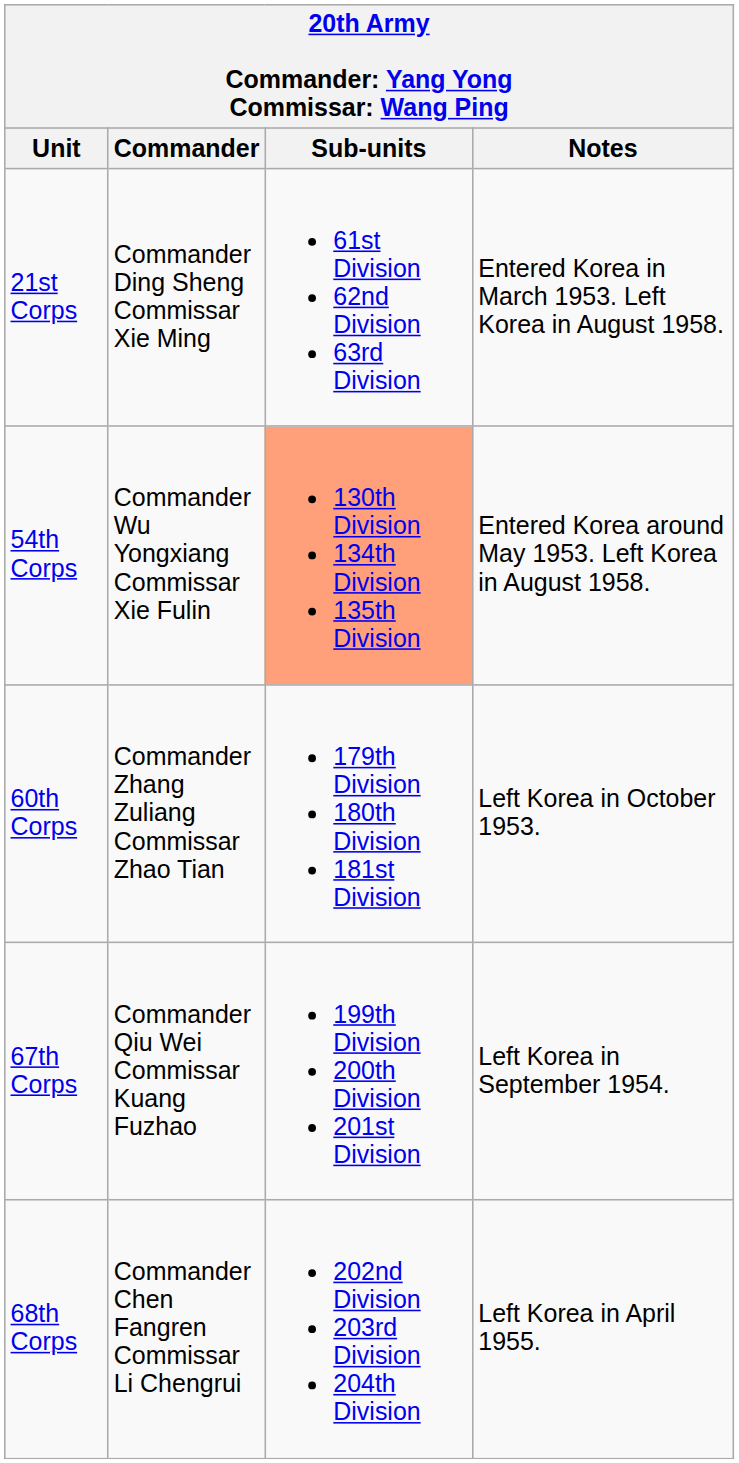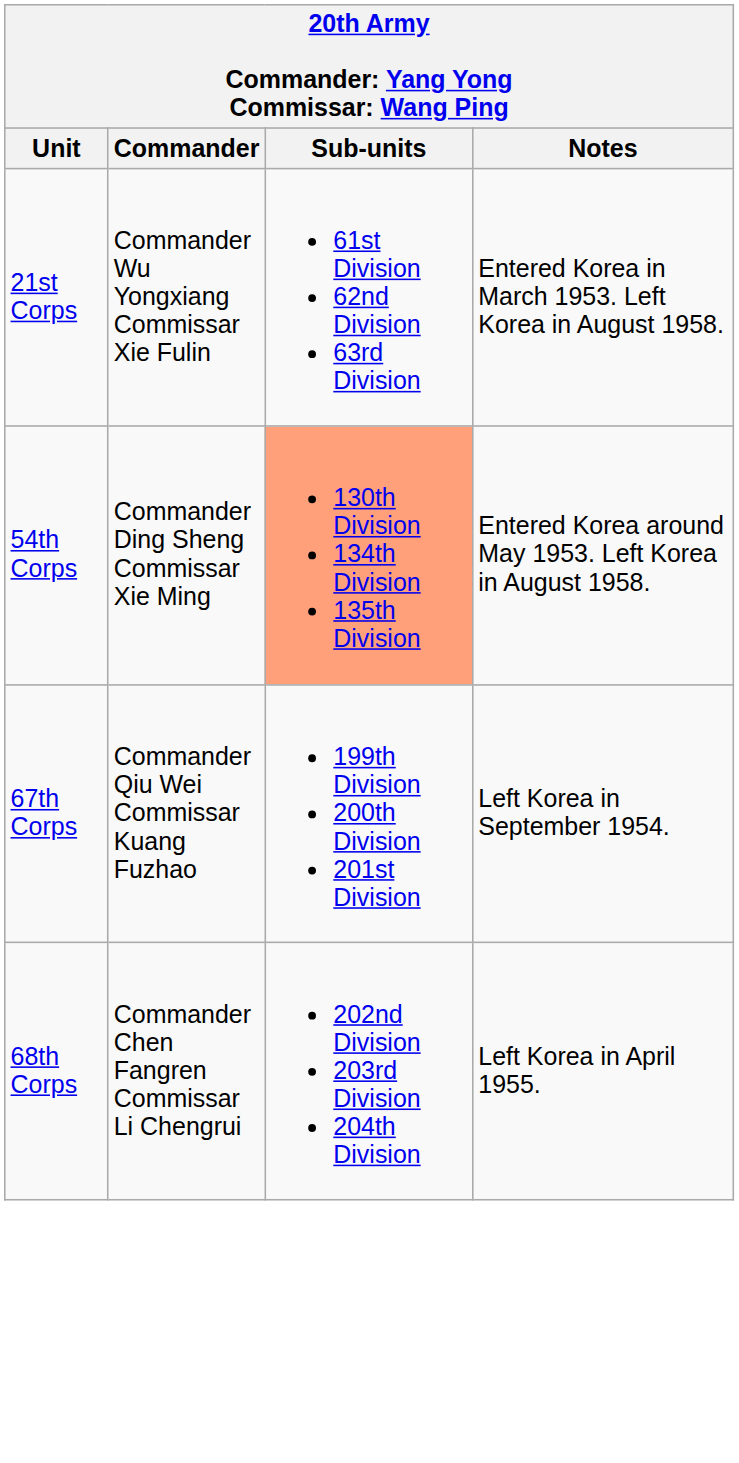21st Corps | Commander: Commander Ding Sheng Commissar Xie Ming -> Commander Wu Yongxiang Commissar Xie Fulin
54th Corps | Commander: Commander Wu Yongxiang Commissar Xie Fulin -> Commander Ding Sheng Commissar Xie Ming
- row: 60th Corps | Commander Zhang Zuliang Commissar Zhao Tian | 179th Division 180th Division 181st Division | Left Korea in October 1953.
